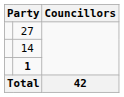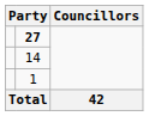27 | column 2: normal -> bold
1 | column 2: bold -> normal
